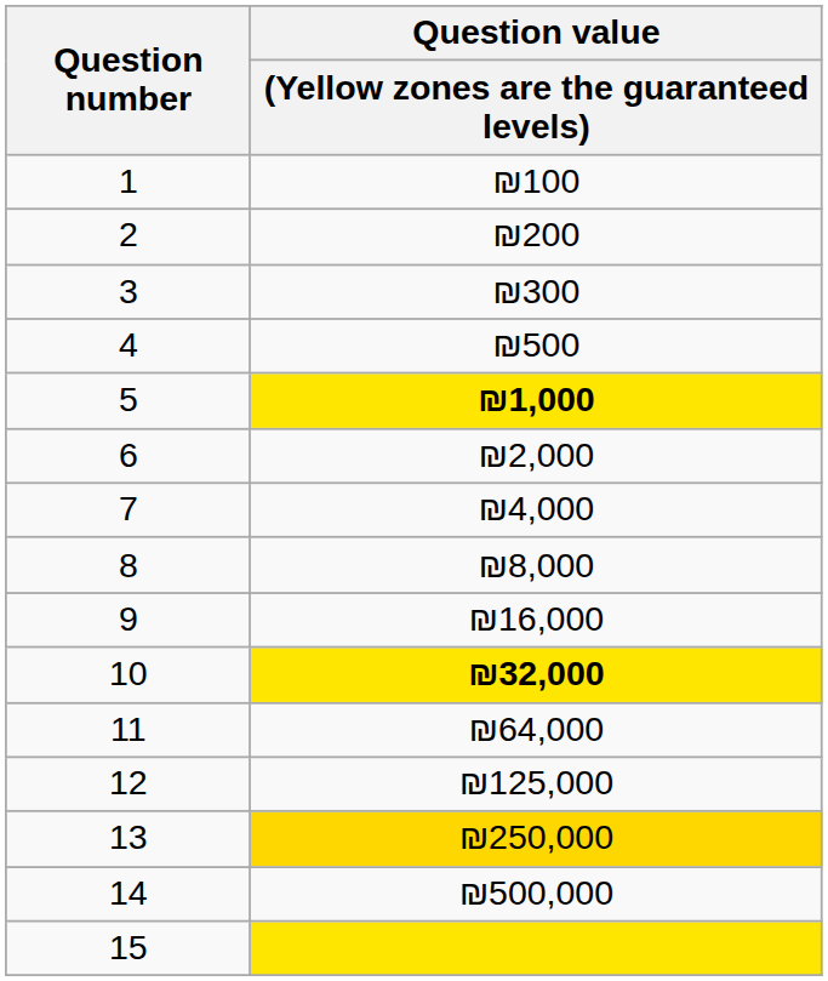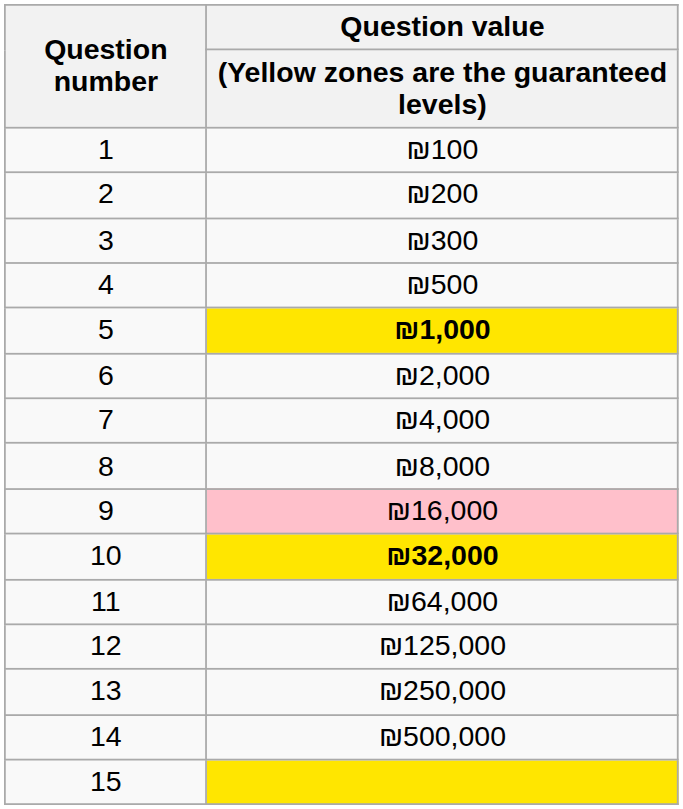9 | Question value / (Yellow zones are the guaranteed levels): no background -> pink background
13 | Question value / (Yellow zones are the guaranteed levels): gold background -> no background
